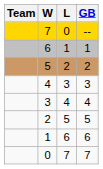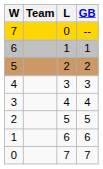columns swapped: Team <-> W
